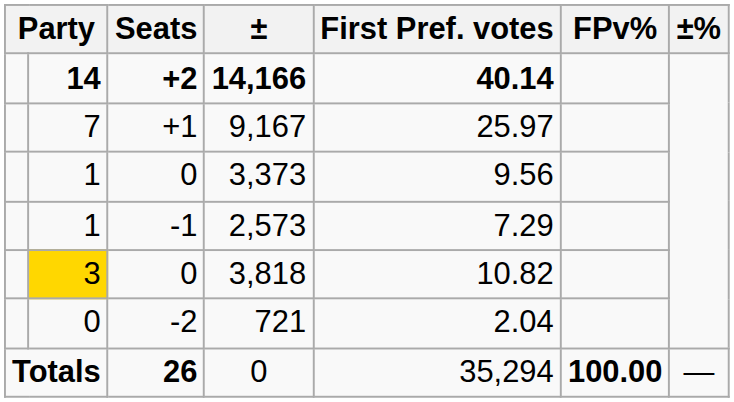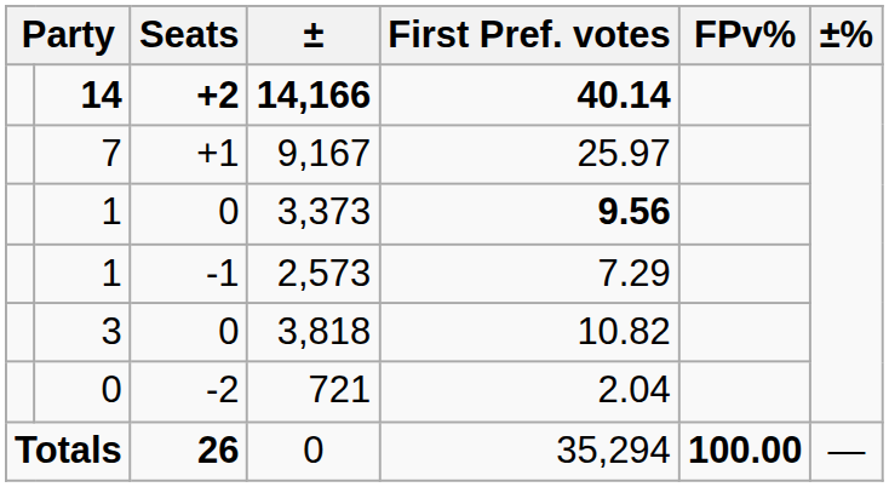3,373 | First Pref. votes: normal -> bold
3,818 | column 2: gold background -> no background
